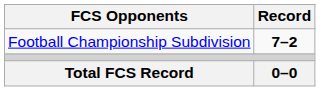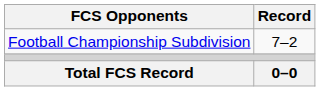Football Championship Subdivision | Record: bold -> normal
